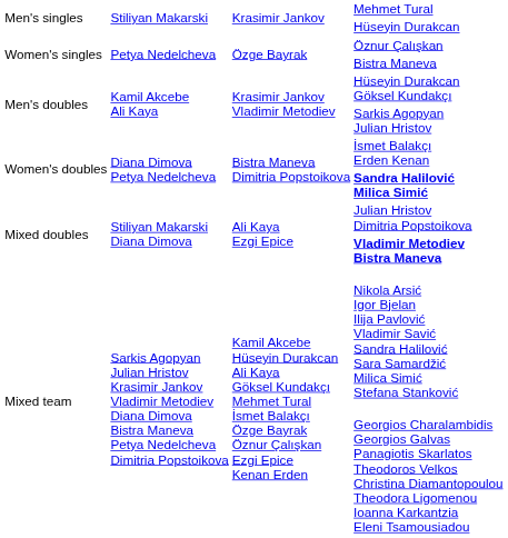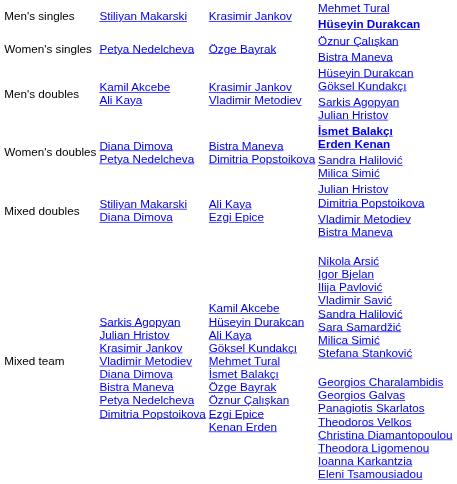Hüseyin Durakcan | column 4: normal -> bold
İsmet Balakçı Erden Kenan | column 4: normal -> bold
Sandra Halilović Milica Simić | column 4: bold -> normal
Vladimir Metodiev Bistra Maneva | column 4: bold -> normal
